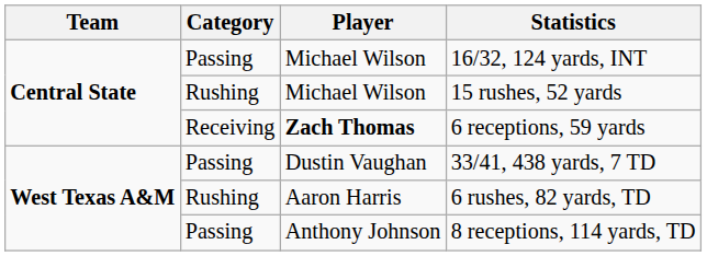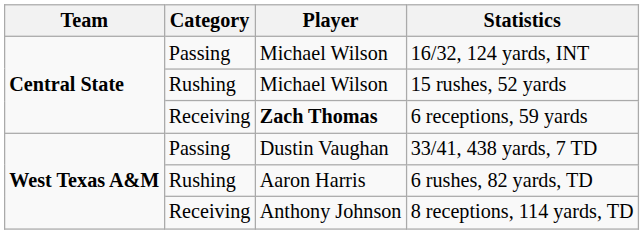8 receptions, 114 yards, TD | Category: Passing -> Receiving
